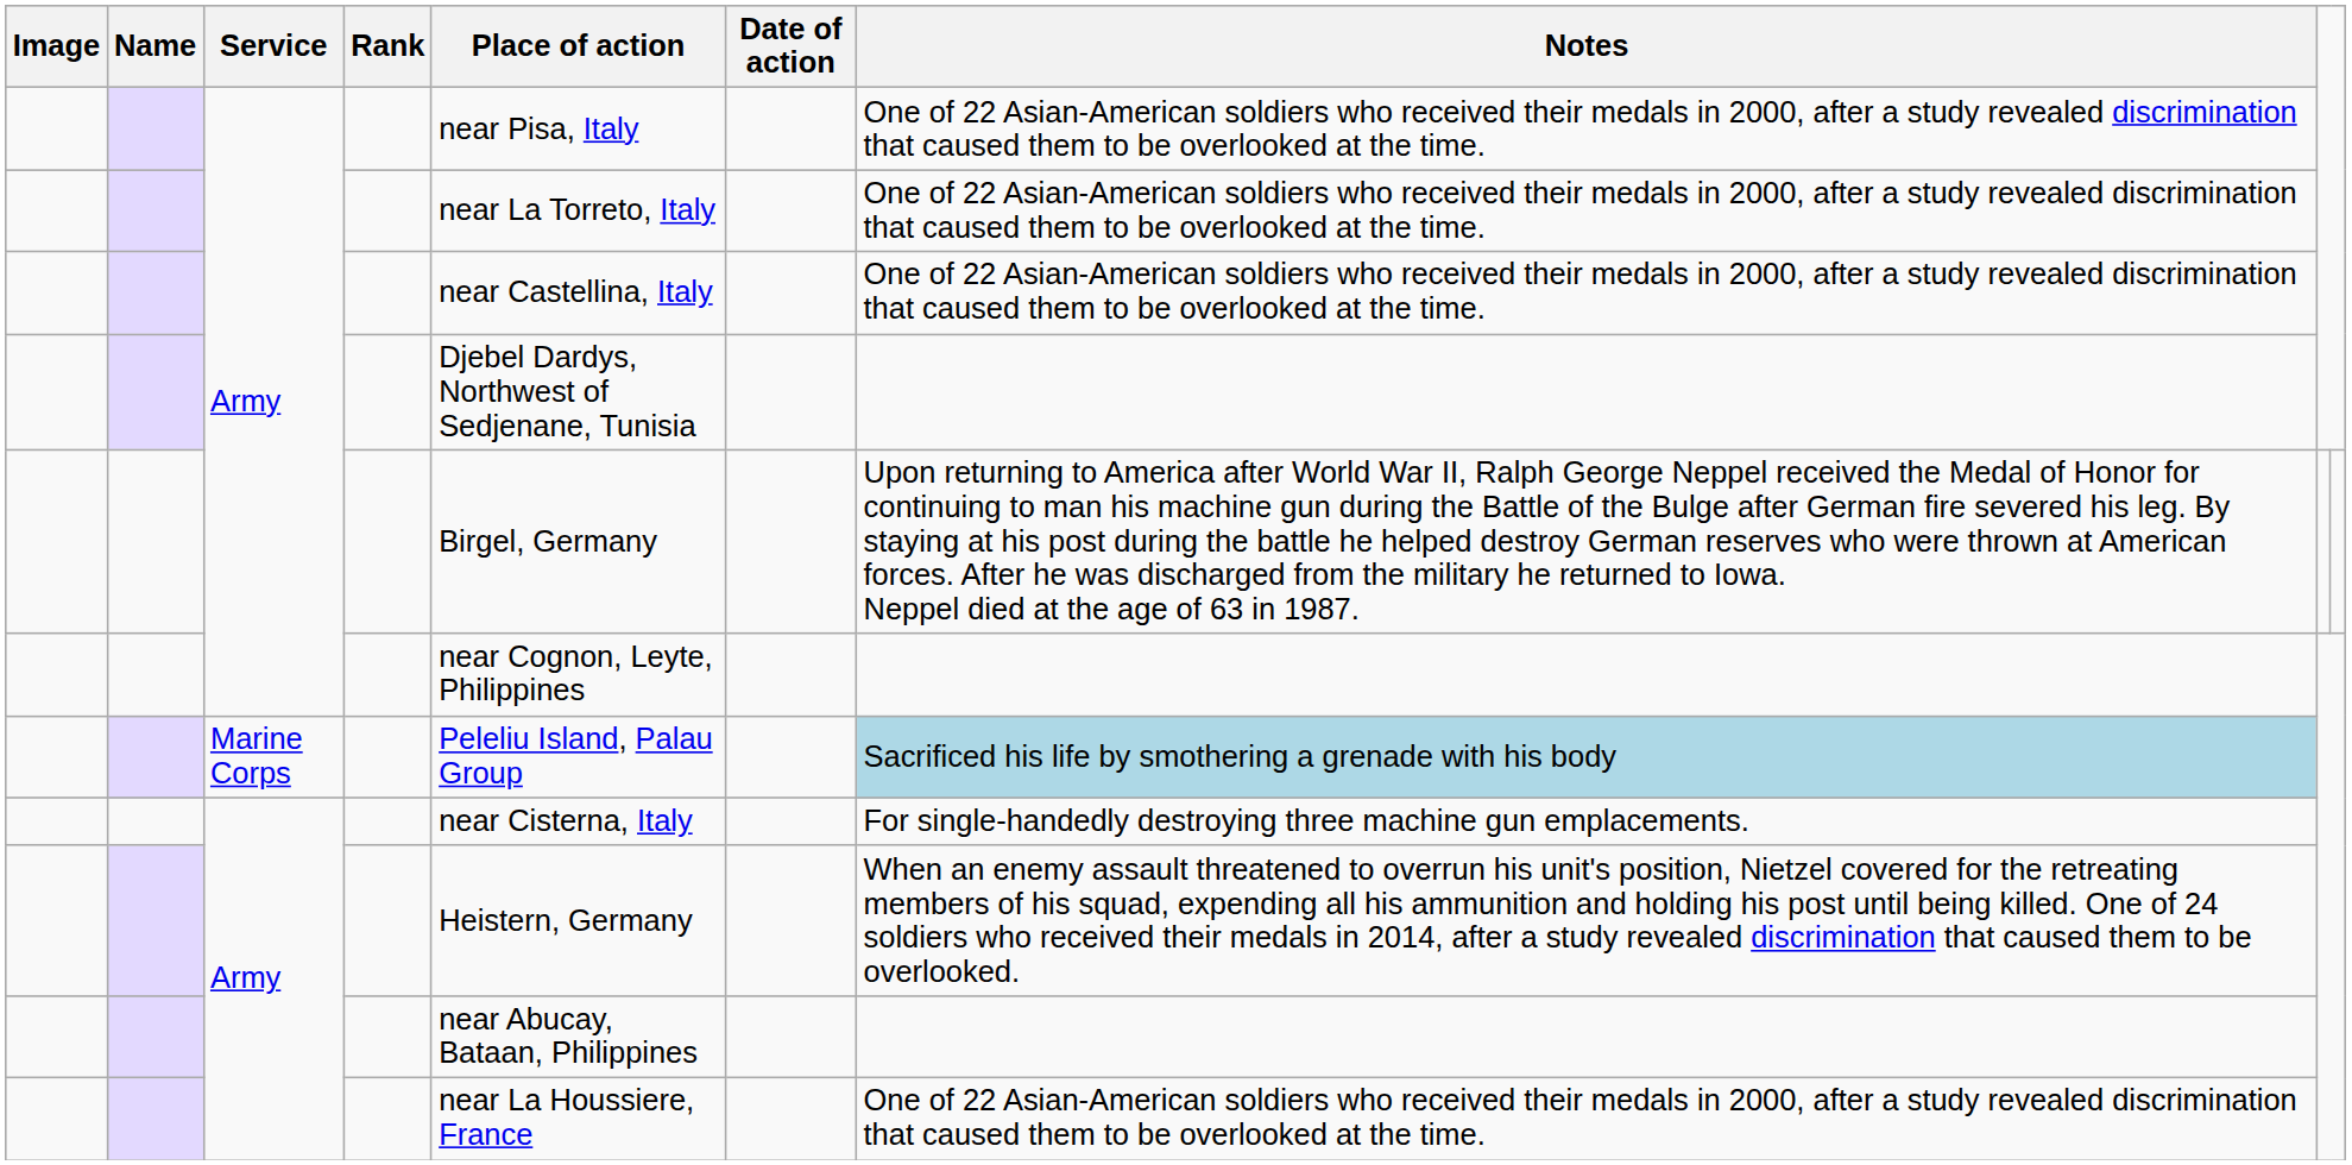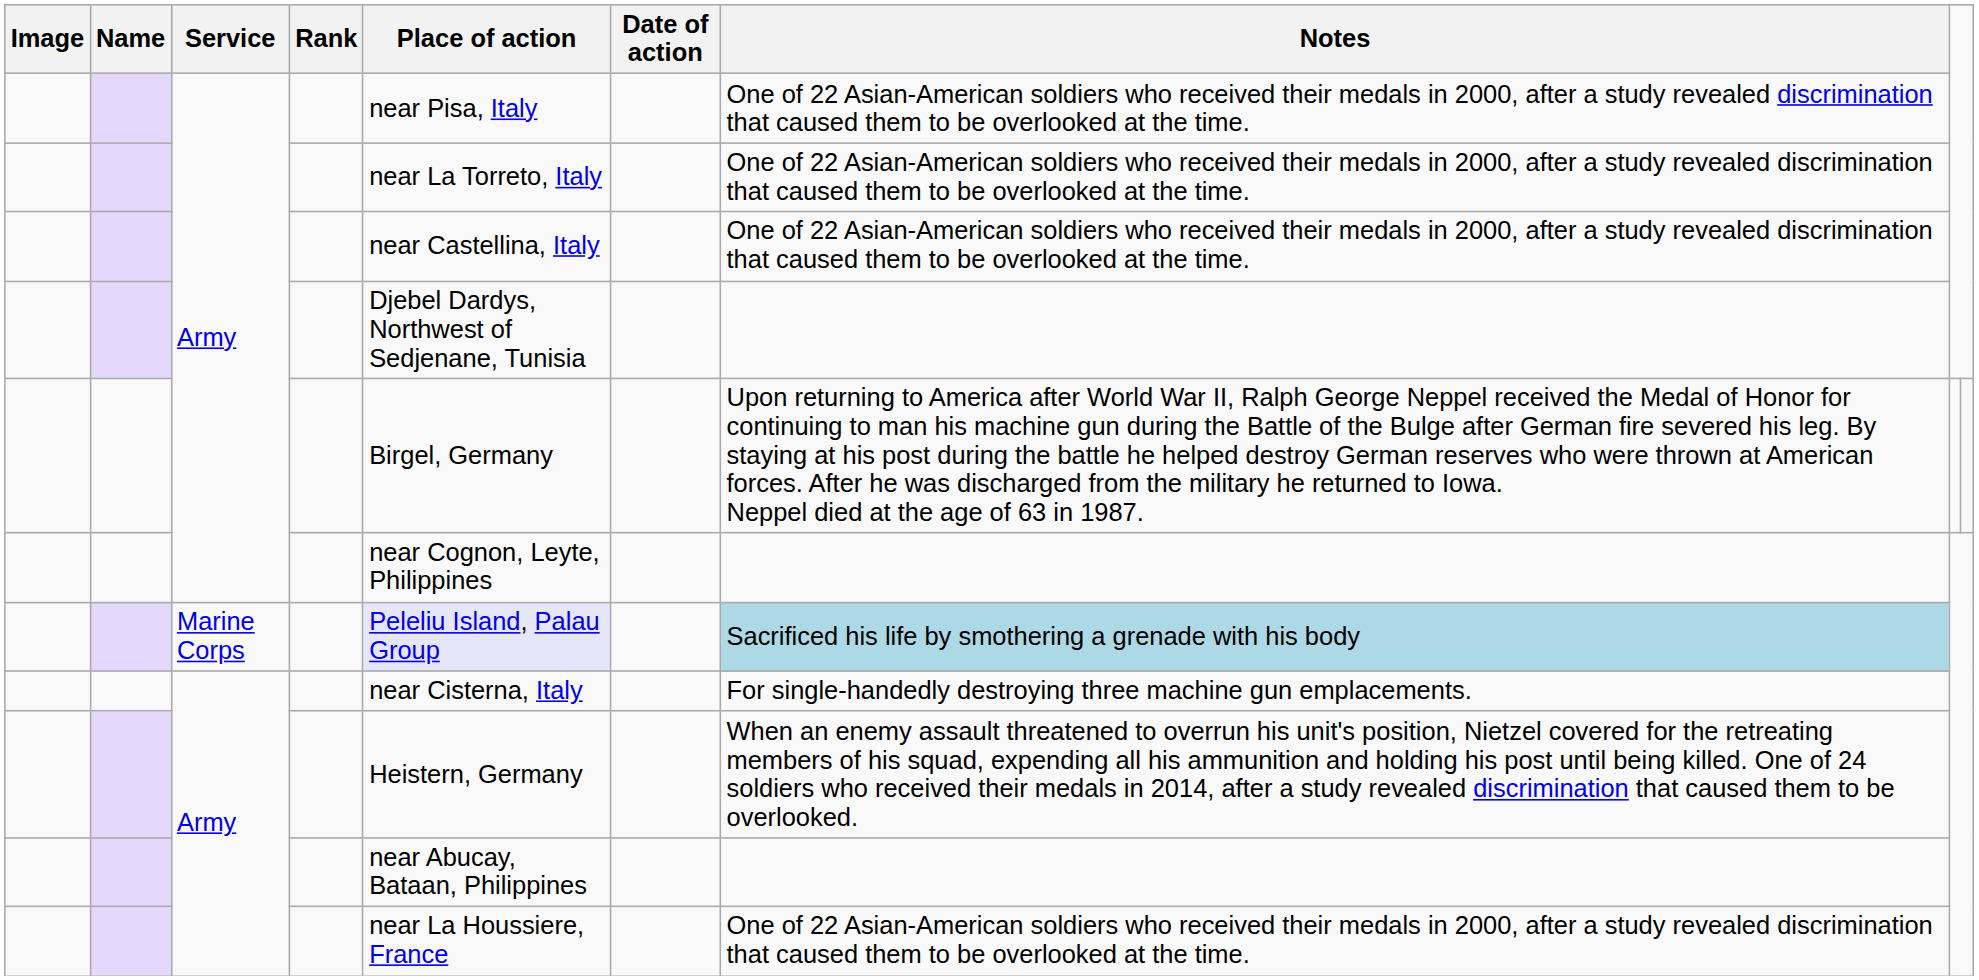Marine Corps | Place of action: no background -> lavender background
